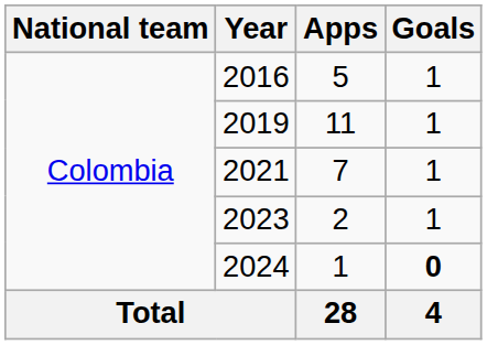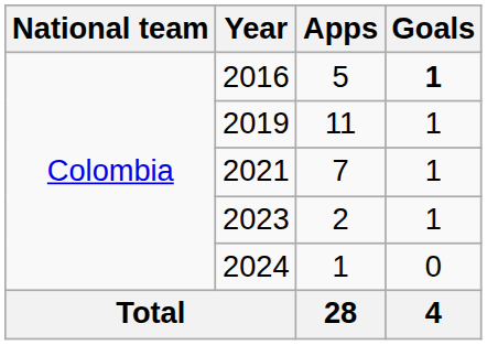2016 | Goals: normal -> bold
2024 | Goals: bold -> normal
